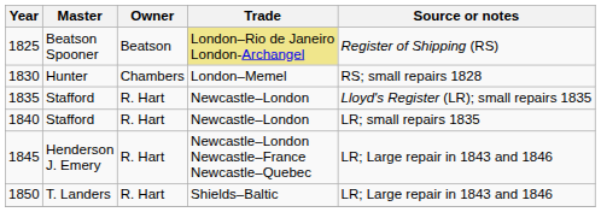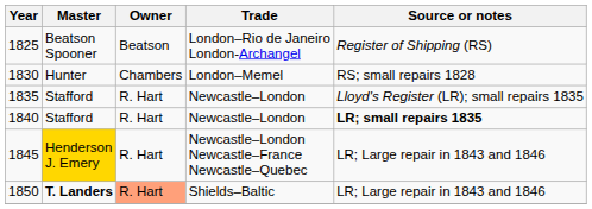1825 | Trade: khaki background -> no background
1840 | Source or notes: normal -> bold
1845 | Master: no background -> gold background
1850 | Master: normal -> bold
1850 | Owner: no background -> lightsalmon background
